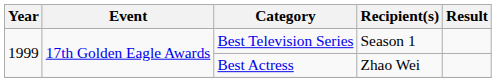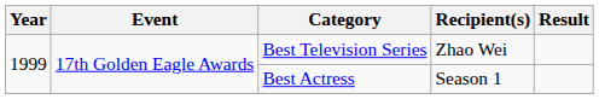Best Television Series | Recipient(s): Season 1 -> Zhao Wei
Best Actress | Recipient(s): Zhao Wei -> Season 1
